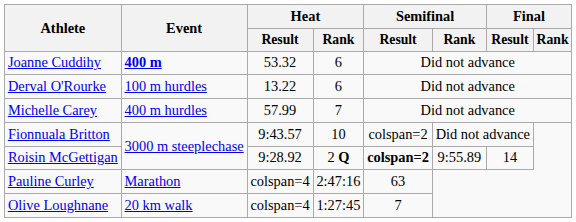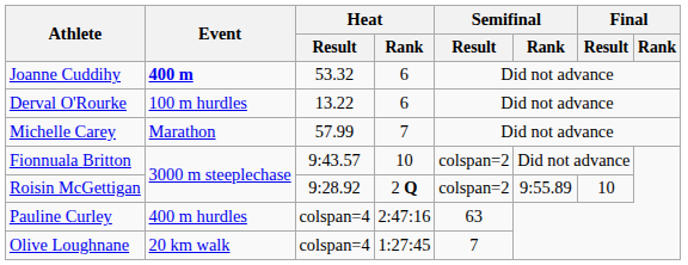Michelle Carey | Event: 400 m hurdles -> Marathon
Roisin McGettigan | Semifinal / Result: bold -> normal
Roisin McGettigan | Final / Result: 14 -> 10
Pauline Curley | Event: Marathon -> 400 m hurdles
